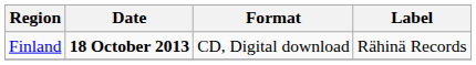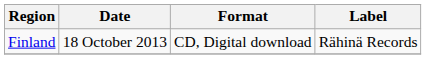Finland | Date: bold -> normal
